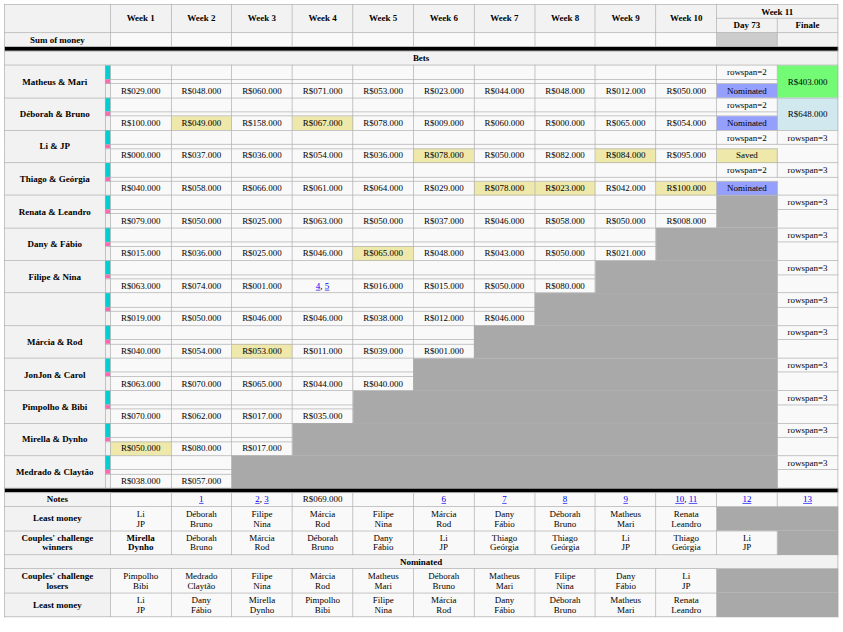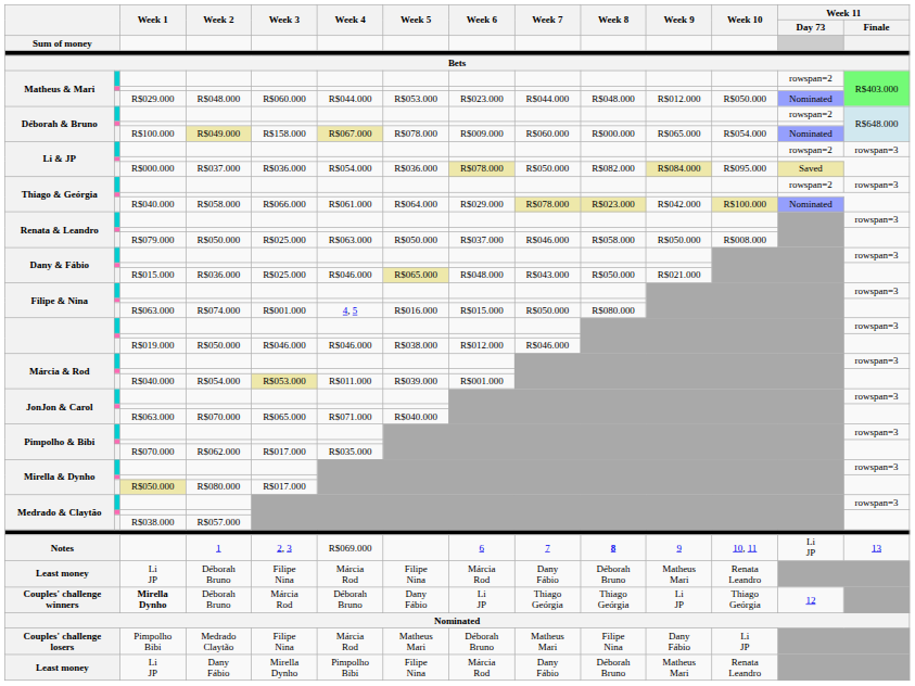Matheus & Mari / R$048.000 | Week 4: R$071.000 -> R$044.000
JonJon & Carol / R$070.000 | Week 4: R$044.000 -> R$071.000
Notes | Week 8: normal -> bold
Notes | Week 11 / Day 73: 12 -> Li JP
Couples' challenge winners | Week 11 / Day 73: Li JP -> 12
